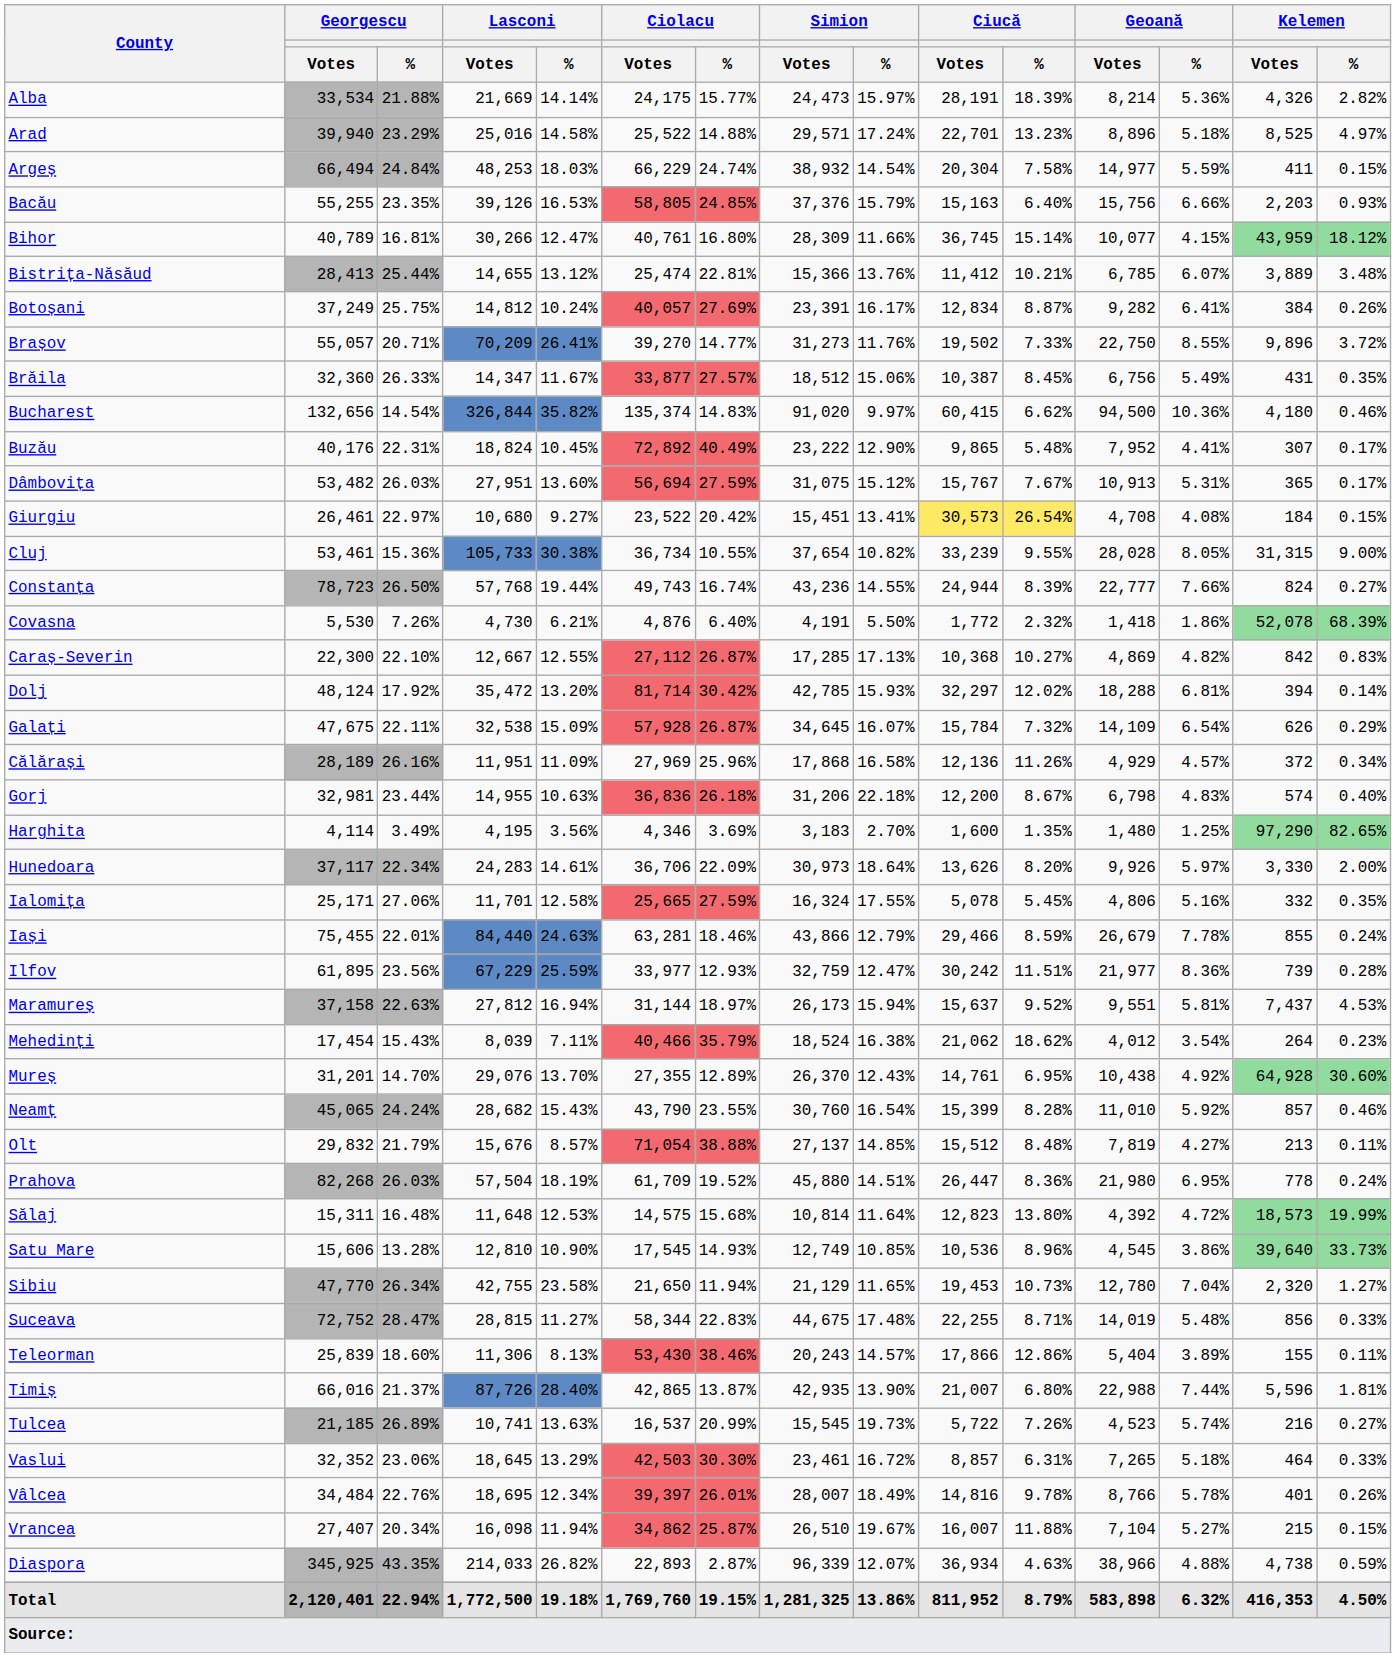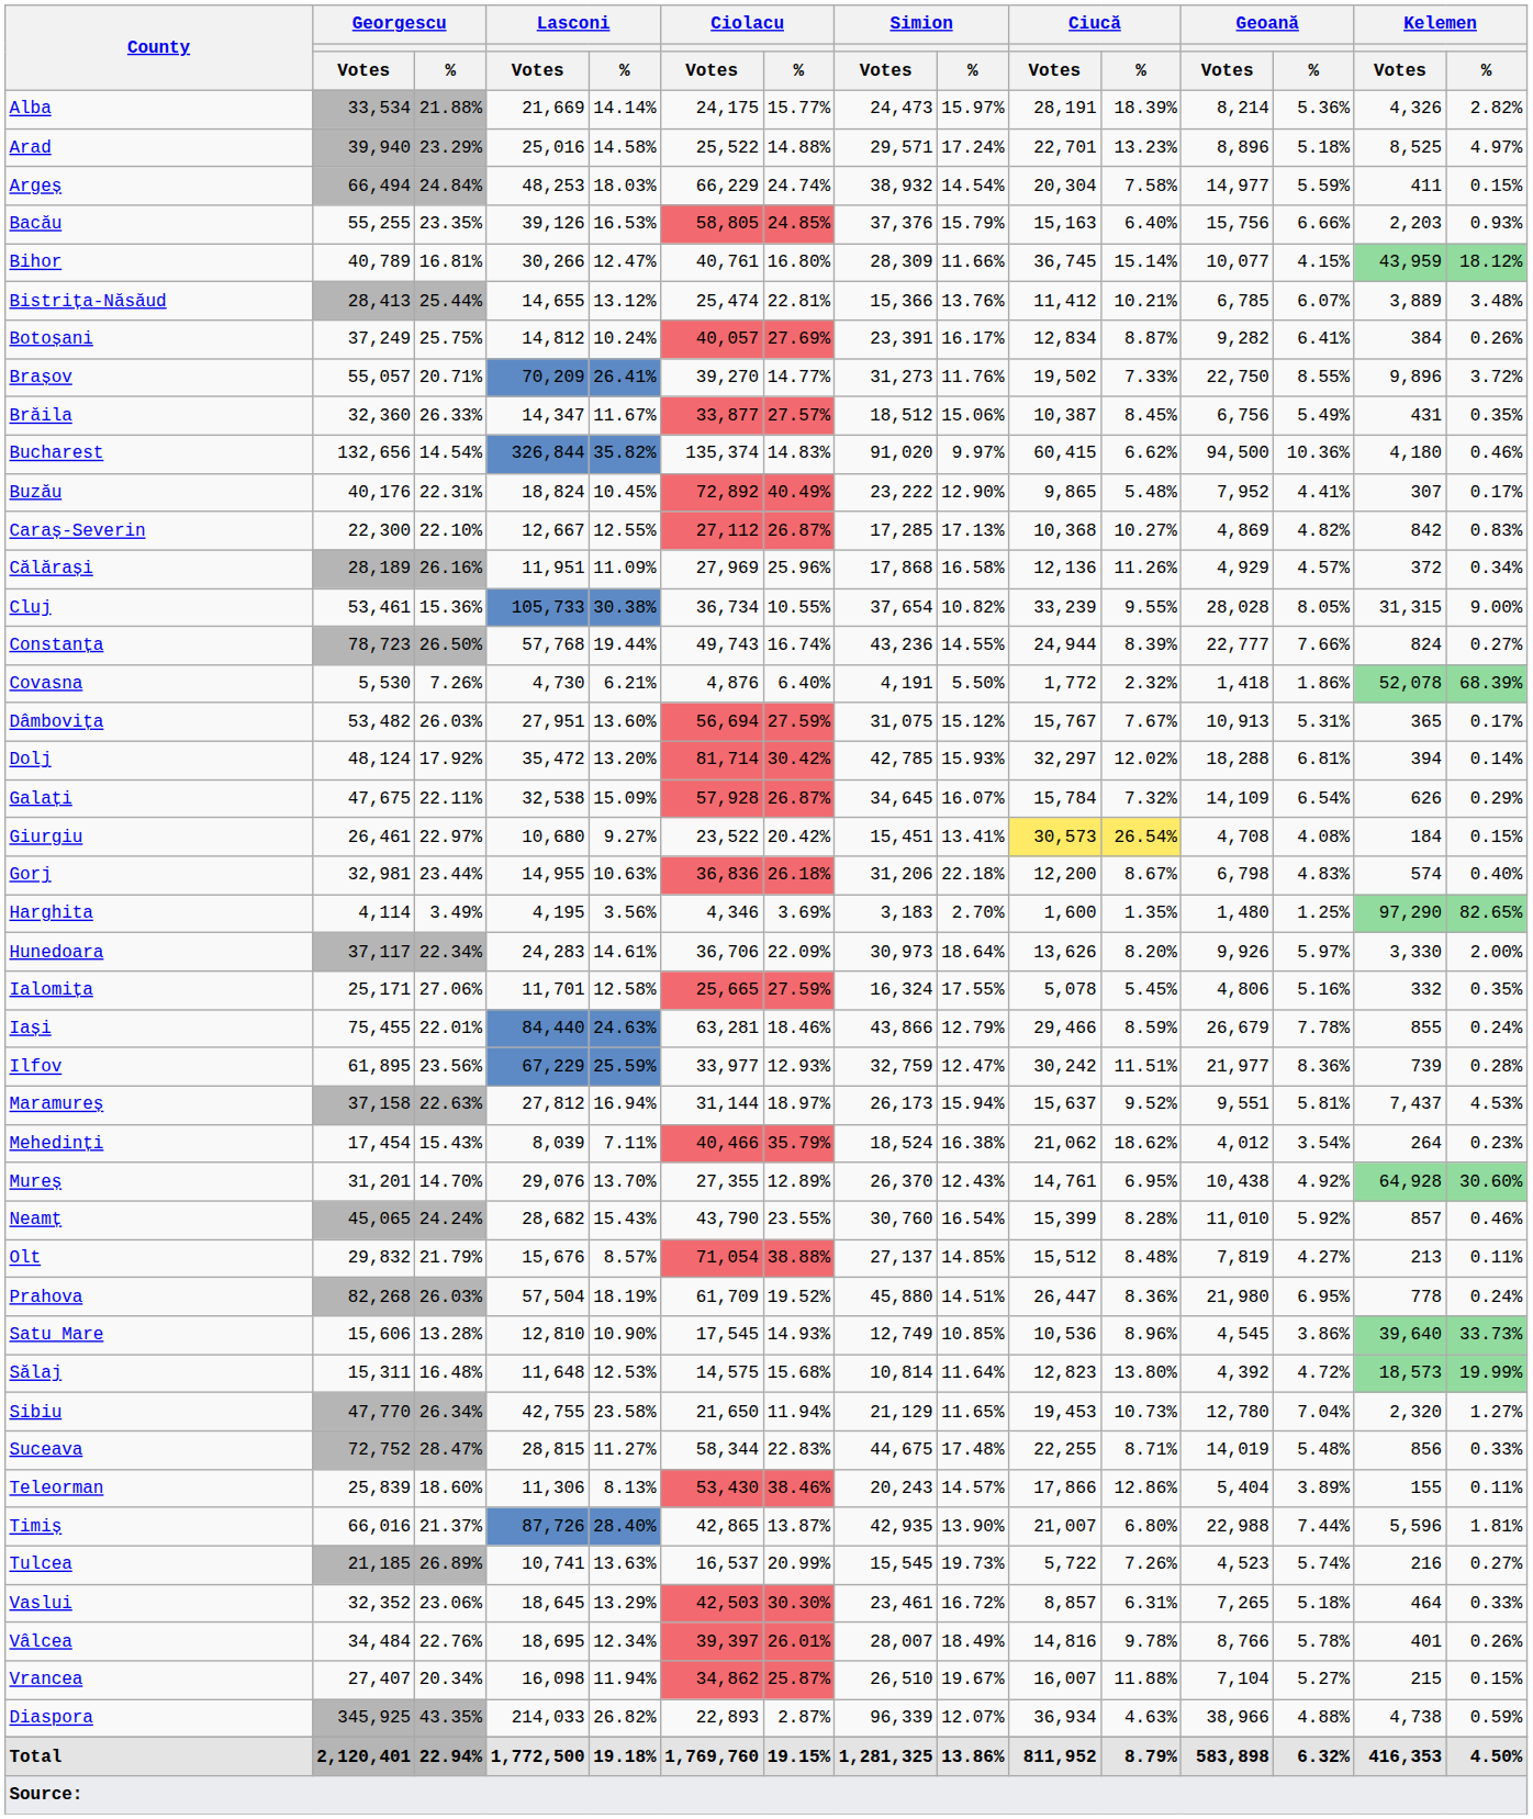rows swapped: Caraș-Severin <-> Dâmbovița
rows swapped: Călărași <-> Giurgiu
rows swapped: Satu Mare <-> Sălaj
